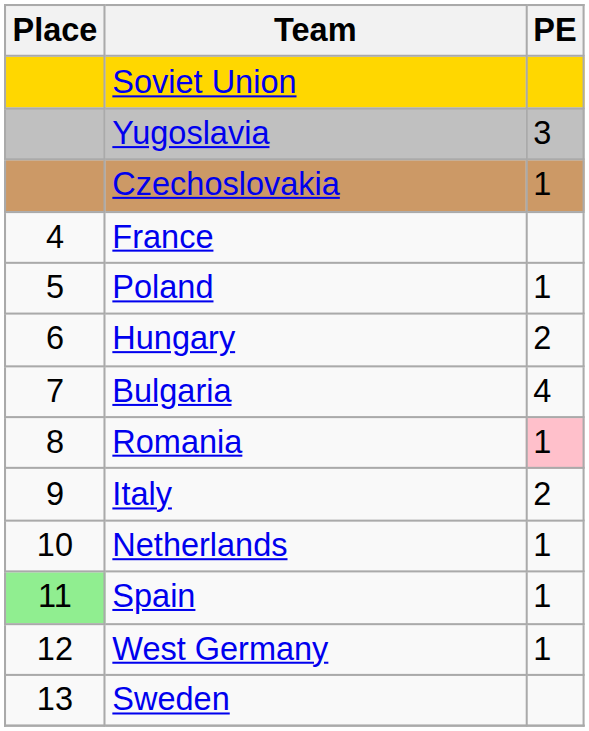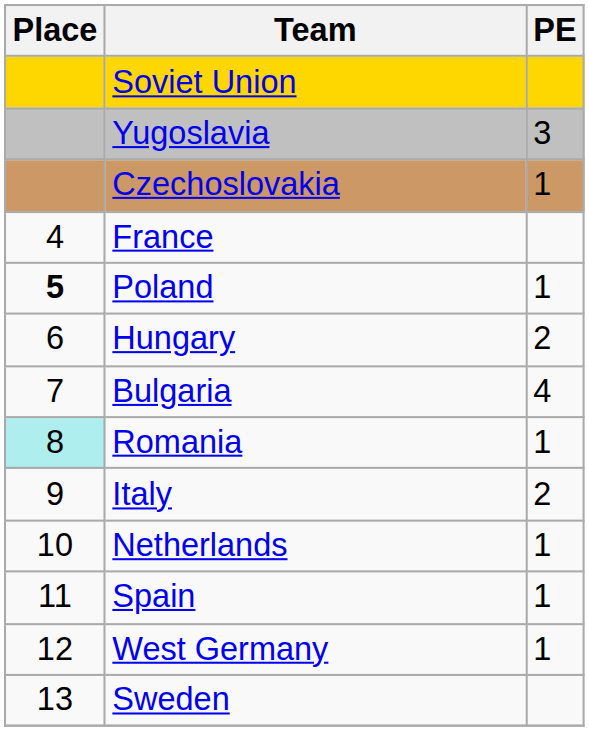Poland | Place: normal -> bold
Romania | Place: no background -> paleturquoise background
Romania | PE: pink background -> no background
Spain | Place: lightgreen background -> no background
